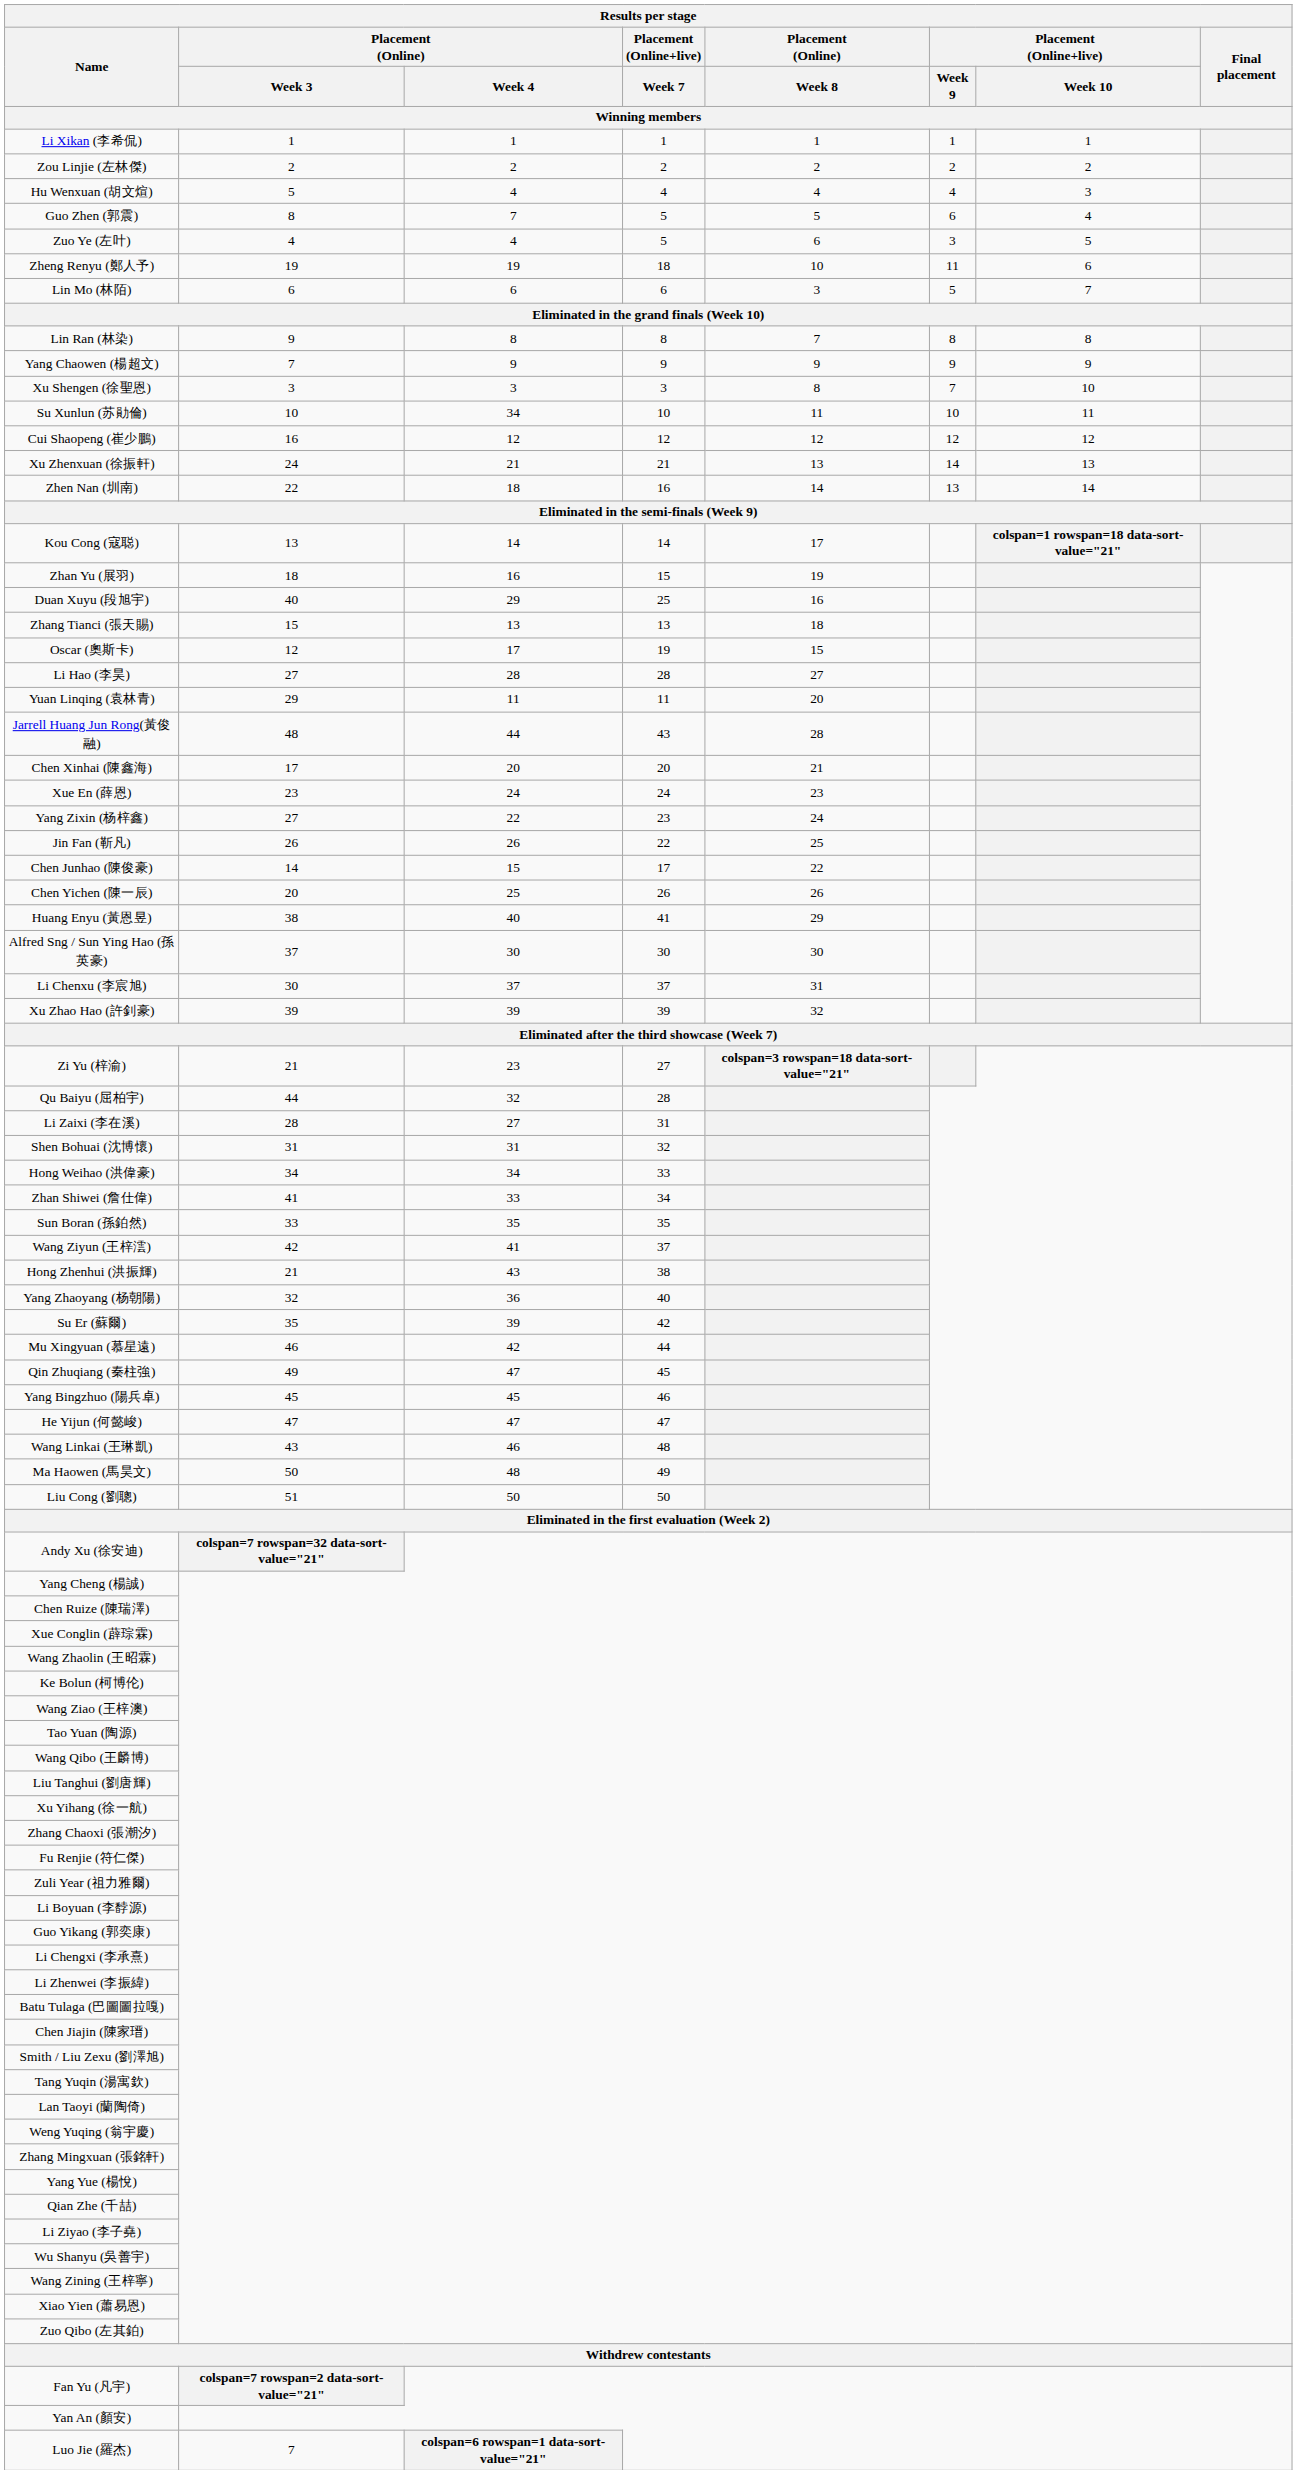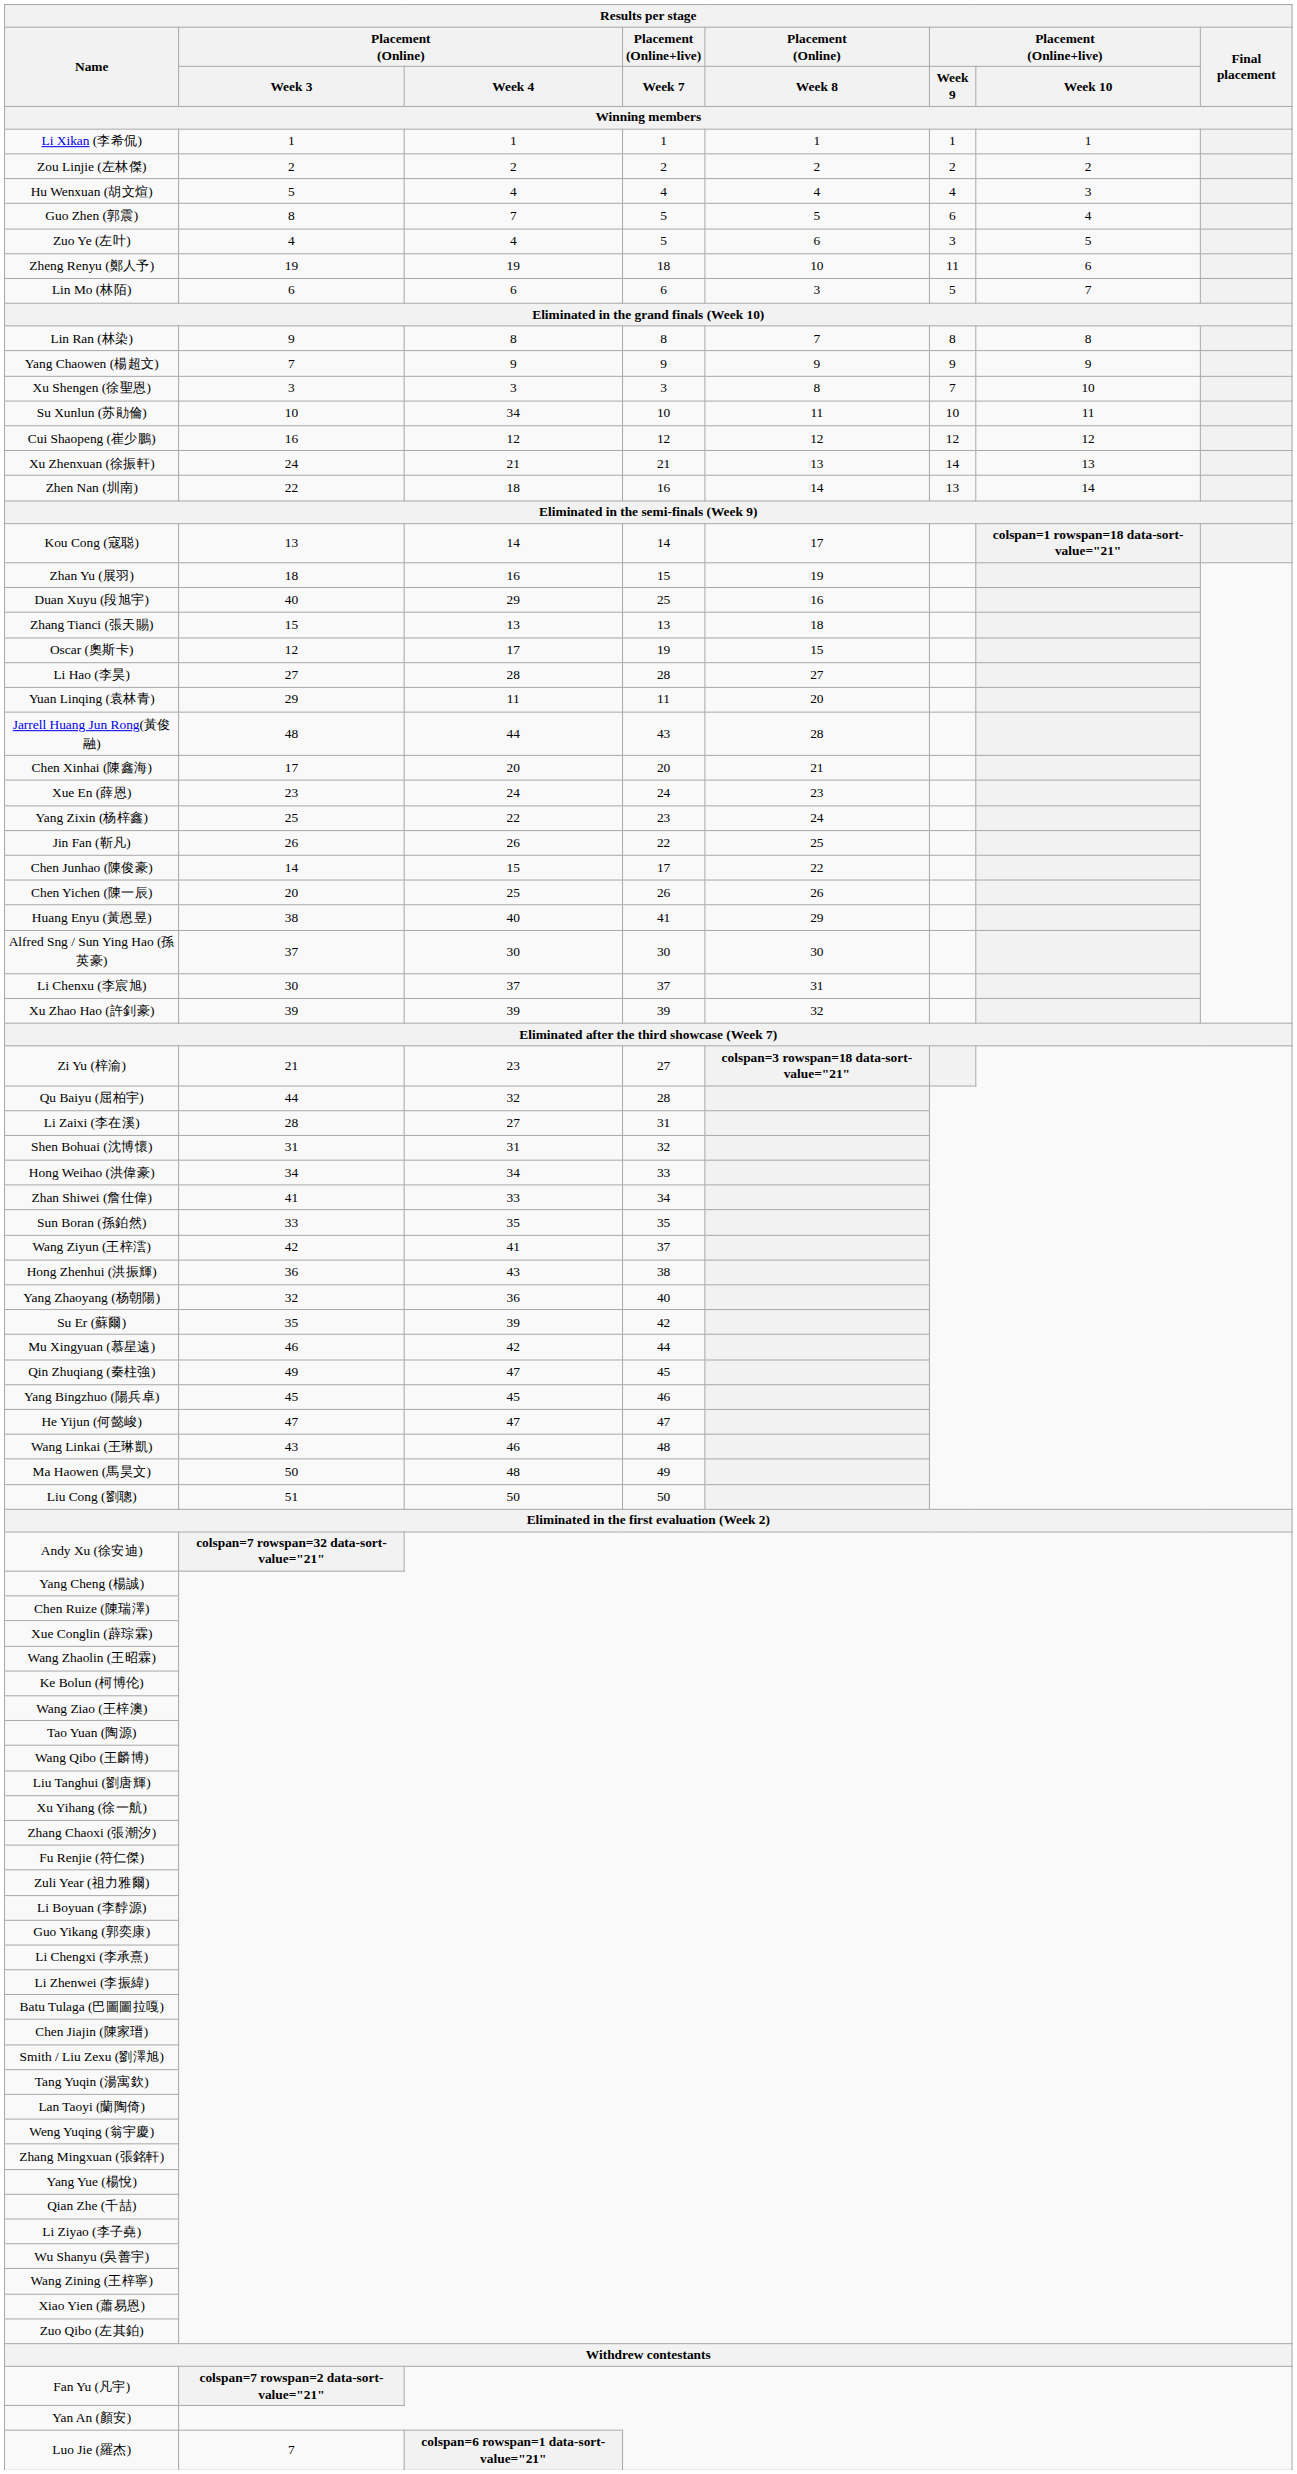Yang Zixin (杨梓鑫) | Results per stage / Placement (Online) / Week 3: 27 -> 25
Hong Zhenhui (洪振輝) | Results per stage / Placement (Online) / Week 3: 21 -> 36
